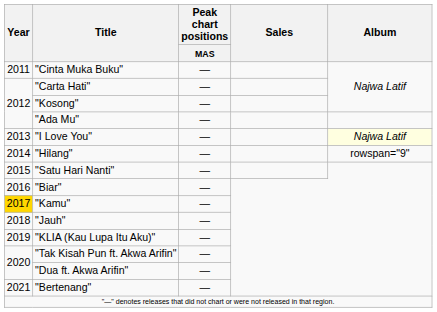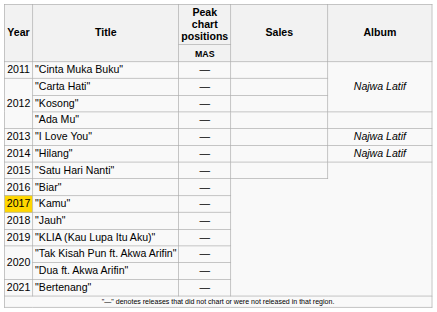"I Love You" | Album: lightyellow background -> no background
"Hilang" | Album: rowspan="9" -> Najwa Latif
